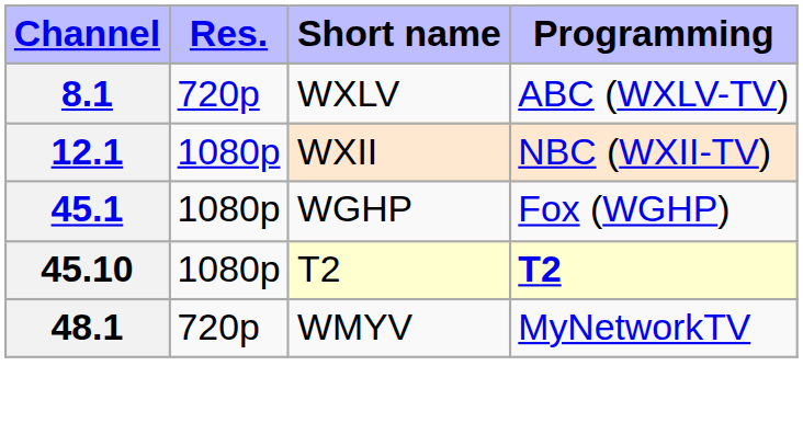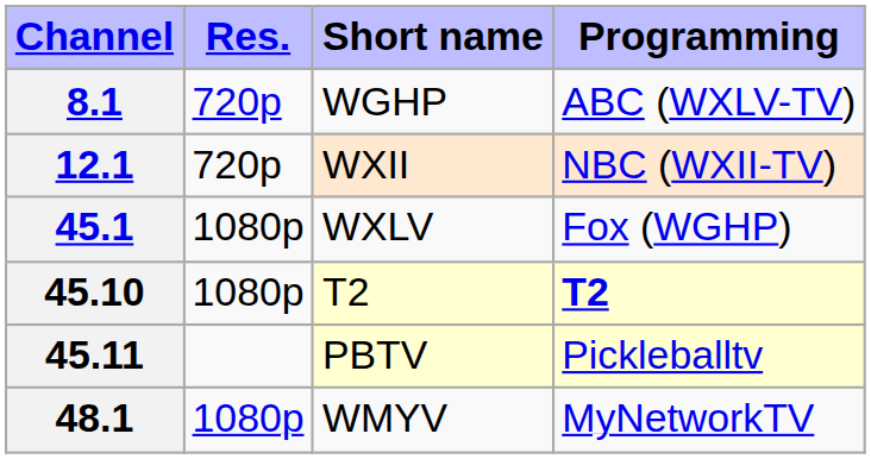8.1 | Short name: WXLV -> WGHP
12.1 | Res.: 1080p -> 720p
45.1 | Short name: WGHP -> WXLV
+ row: 45.11 | PBTV | Pickleballtv
48.1 | Res.: 720p -> 1080p
